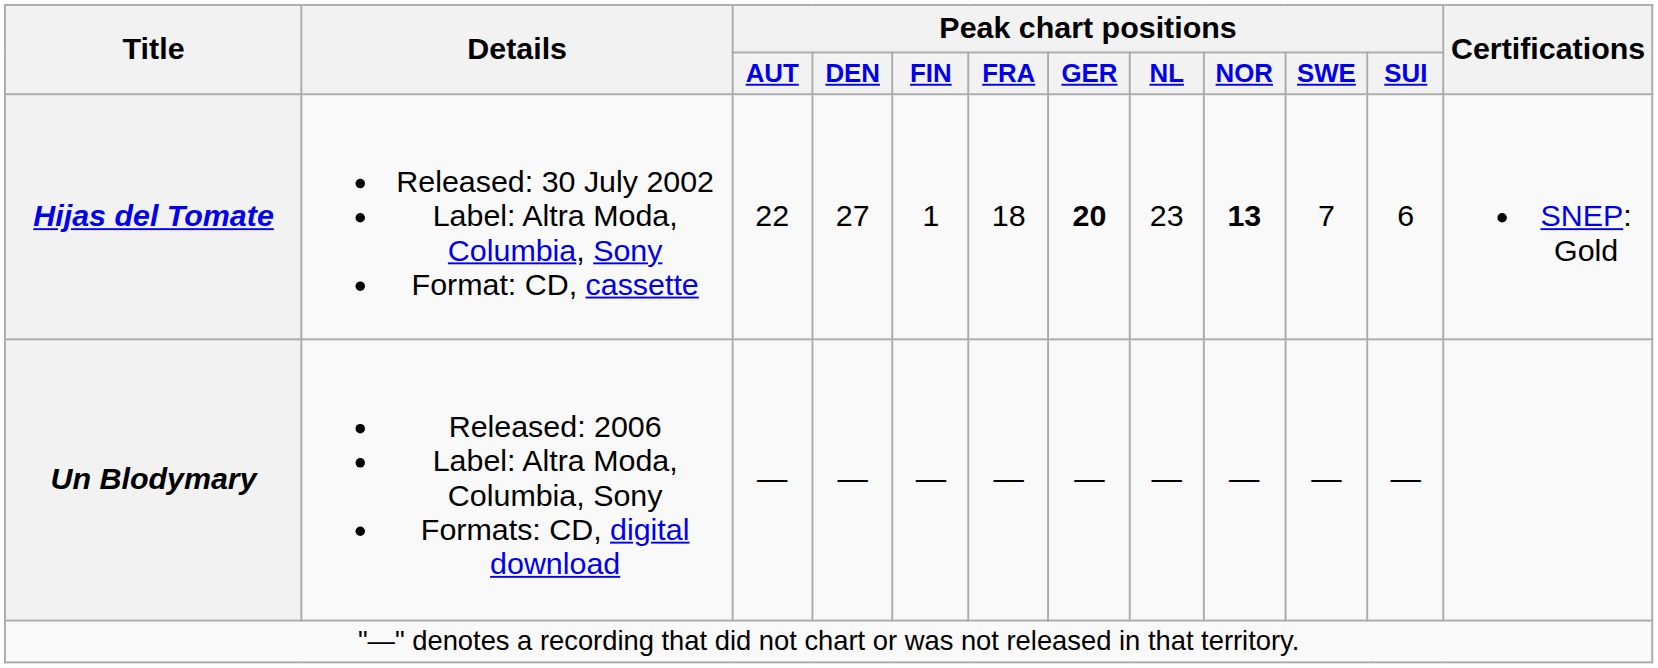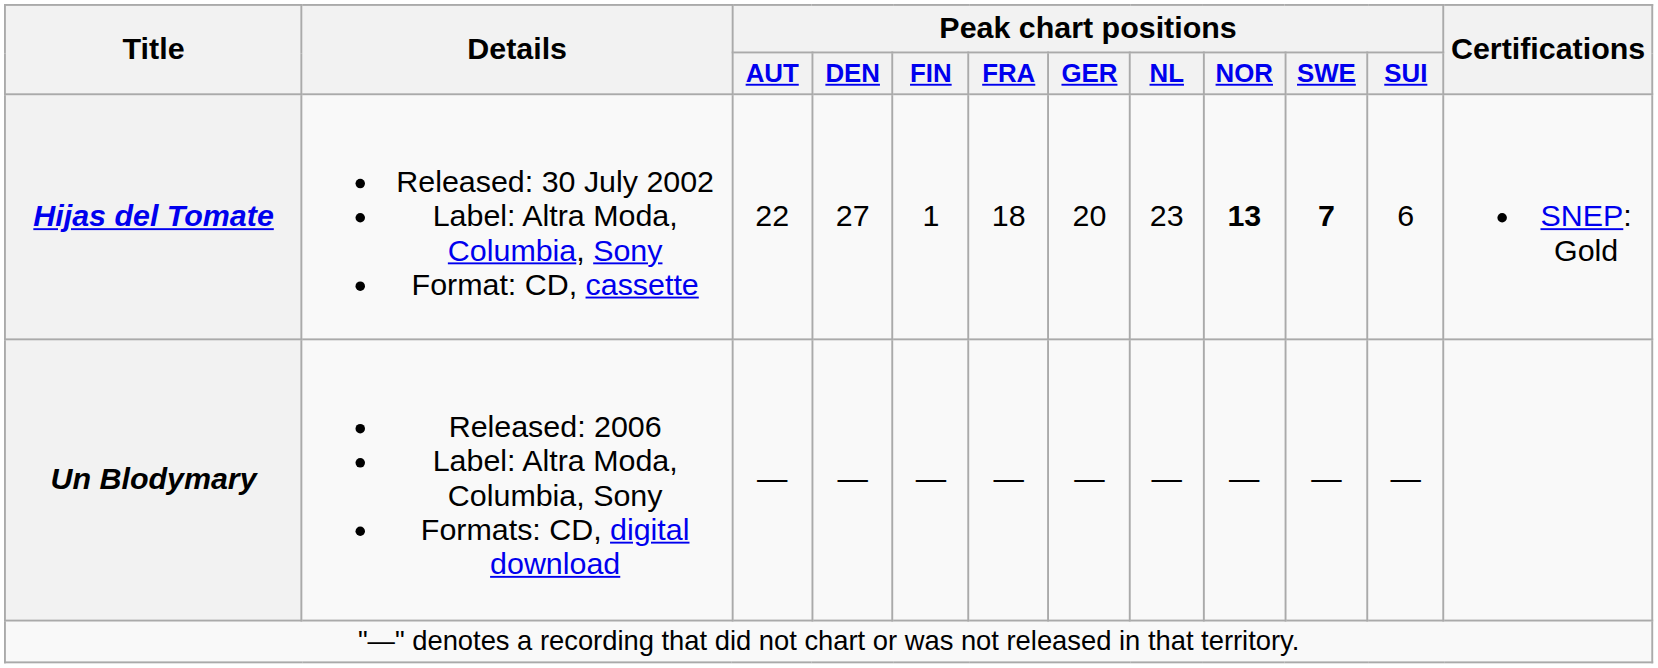Hijas del Tomate | Peak chart positions / GER: bold -> normal
Hijas del Tomate | Peak chart positions / SWE: normal -> bold
